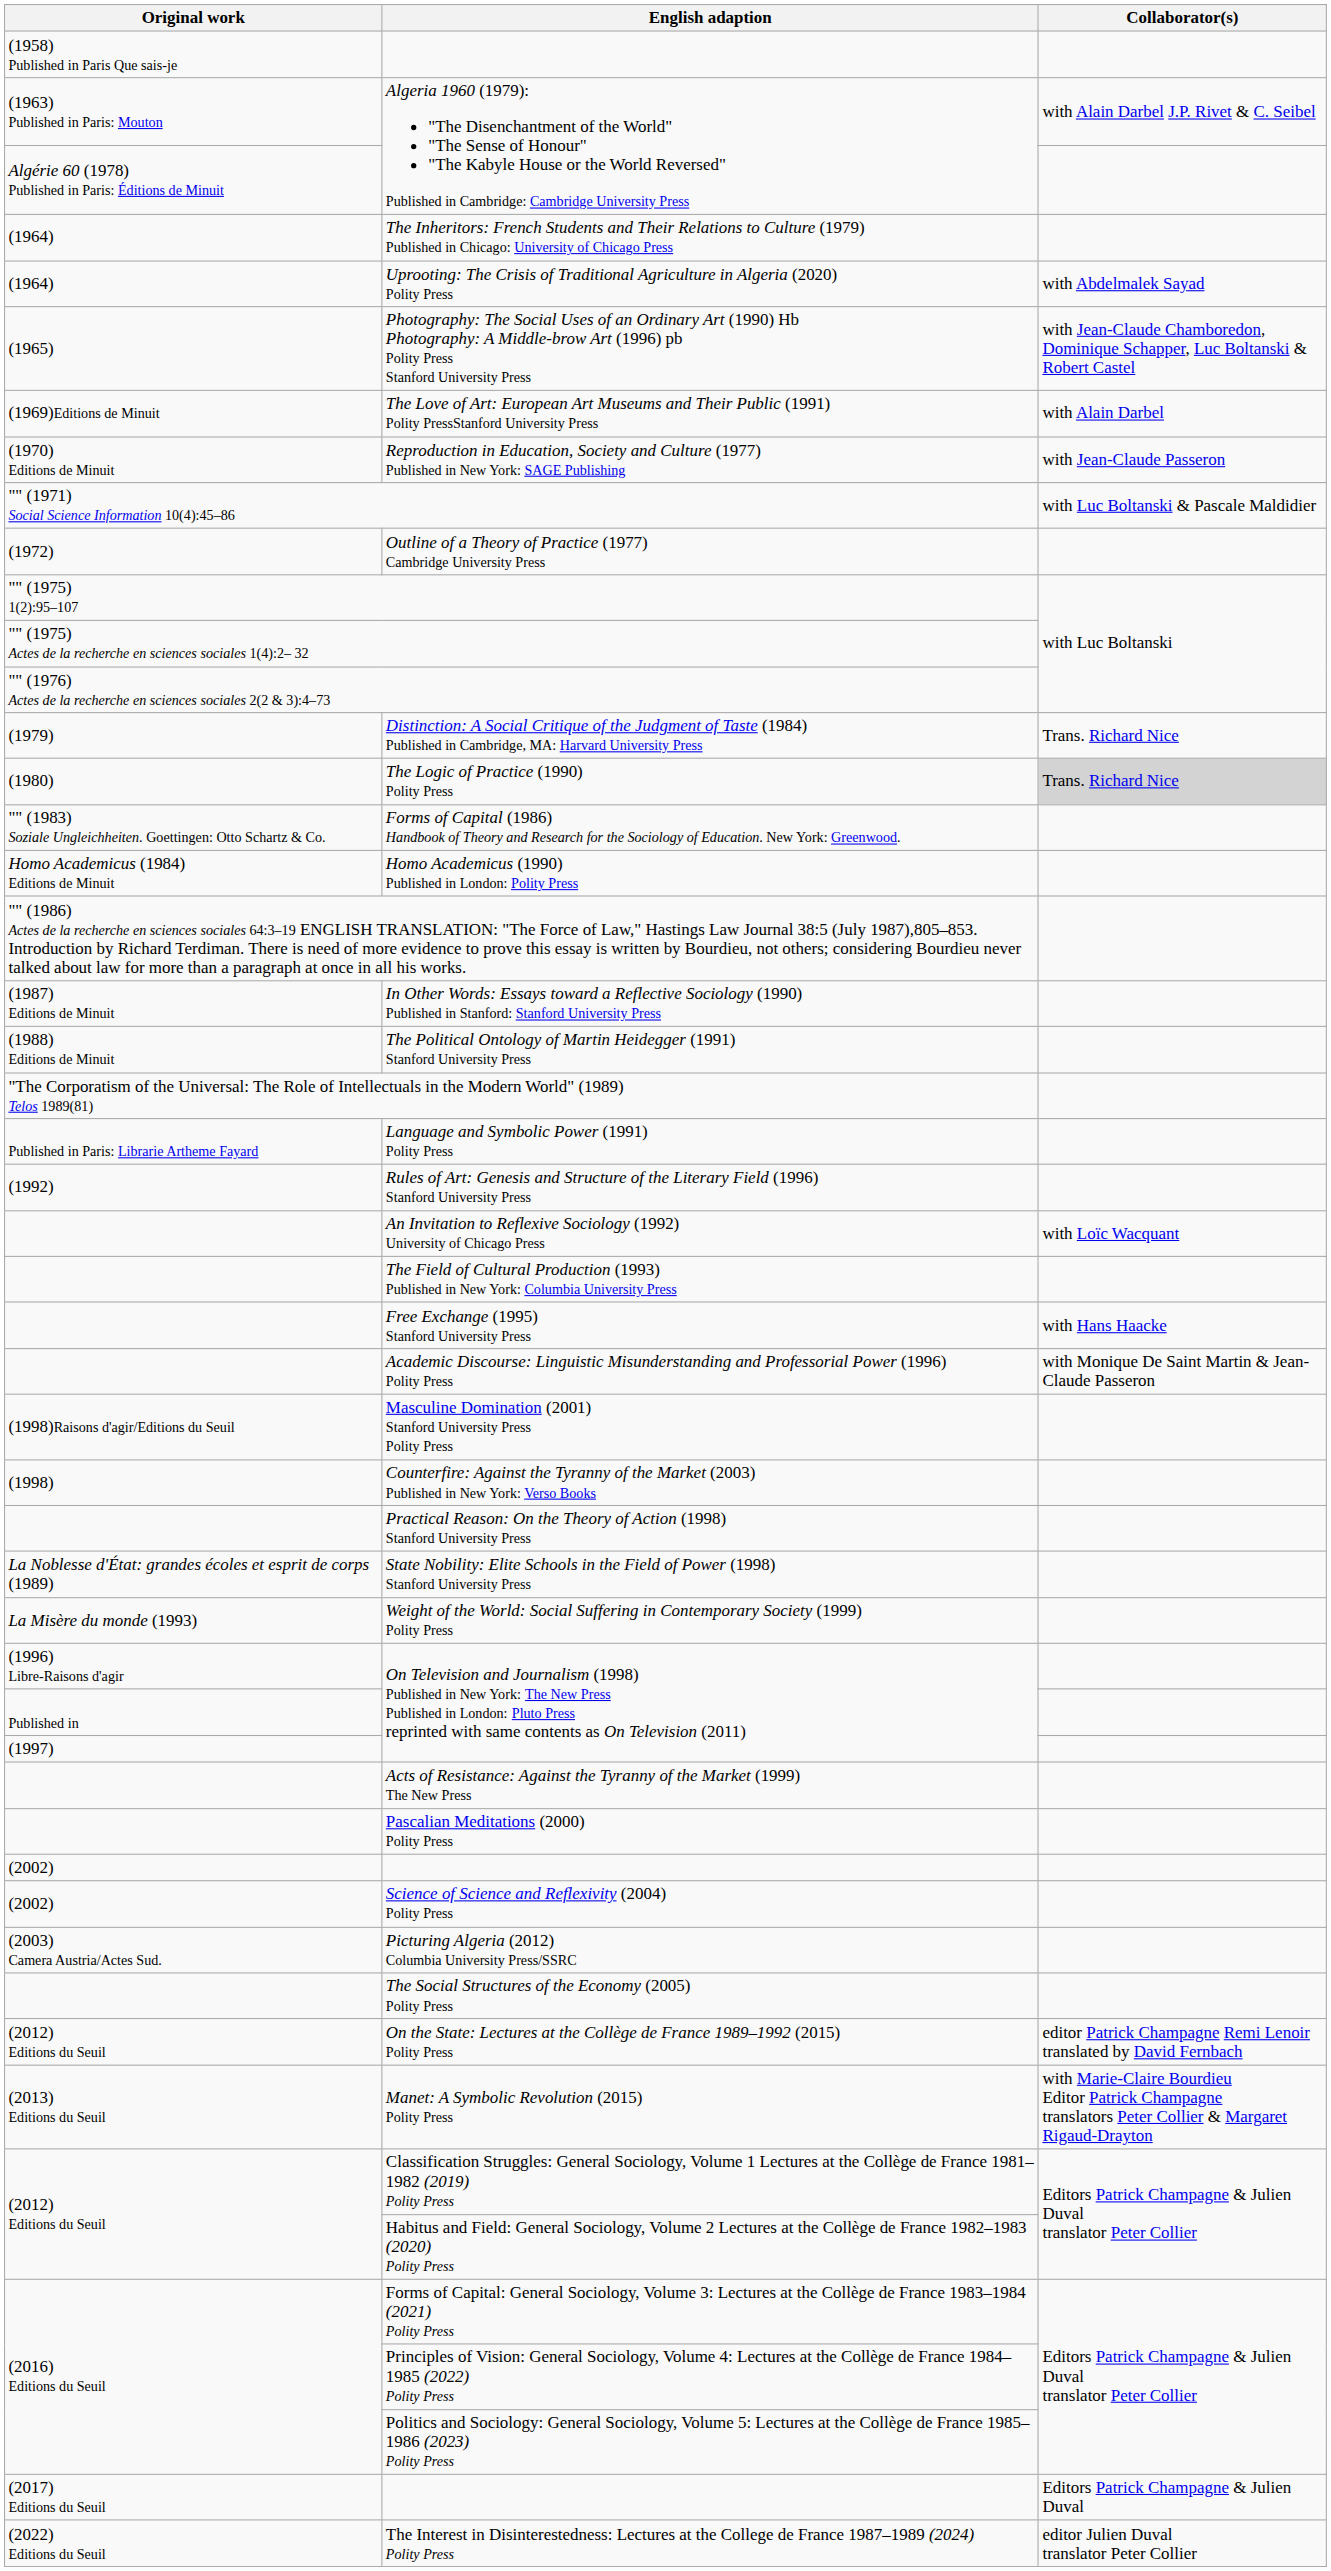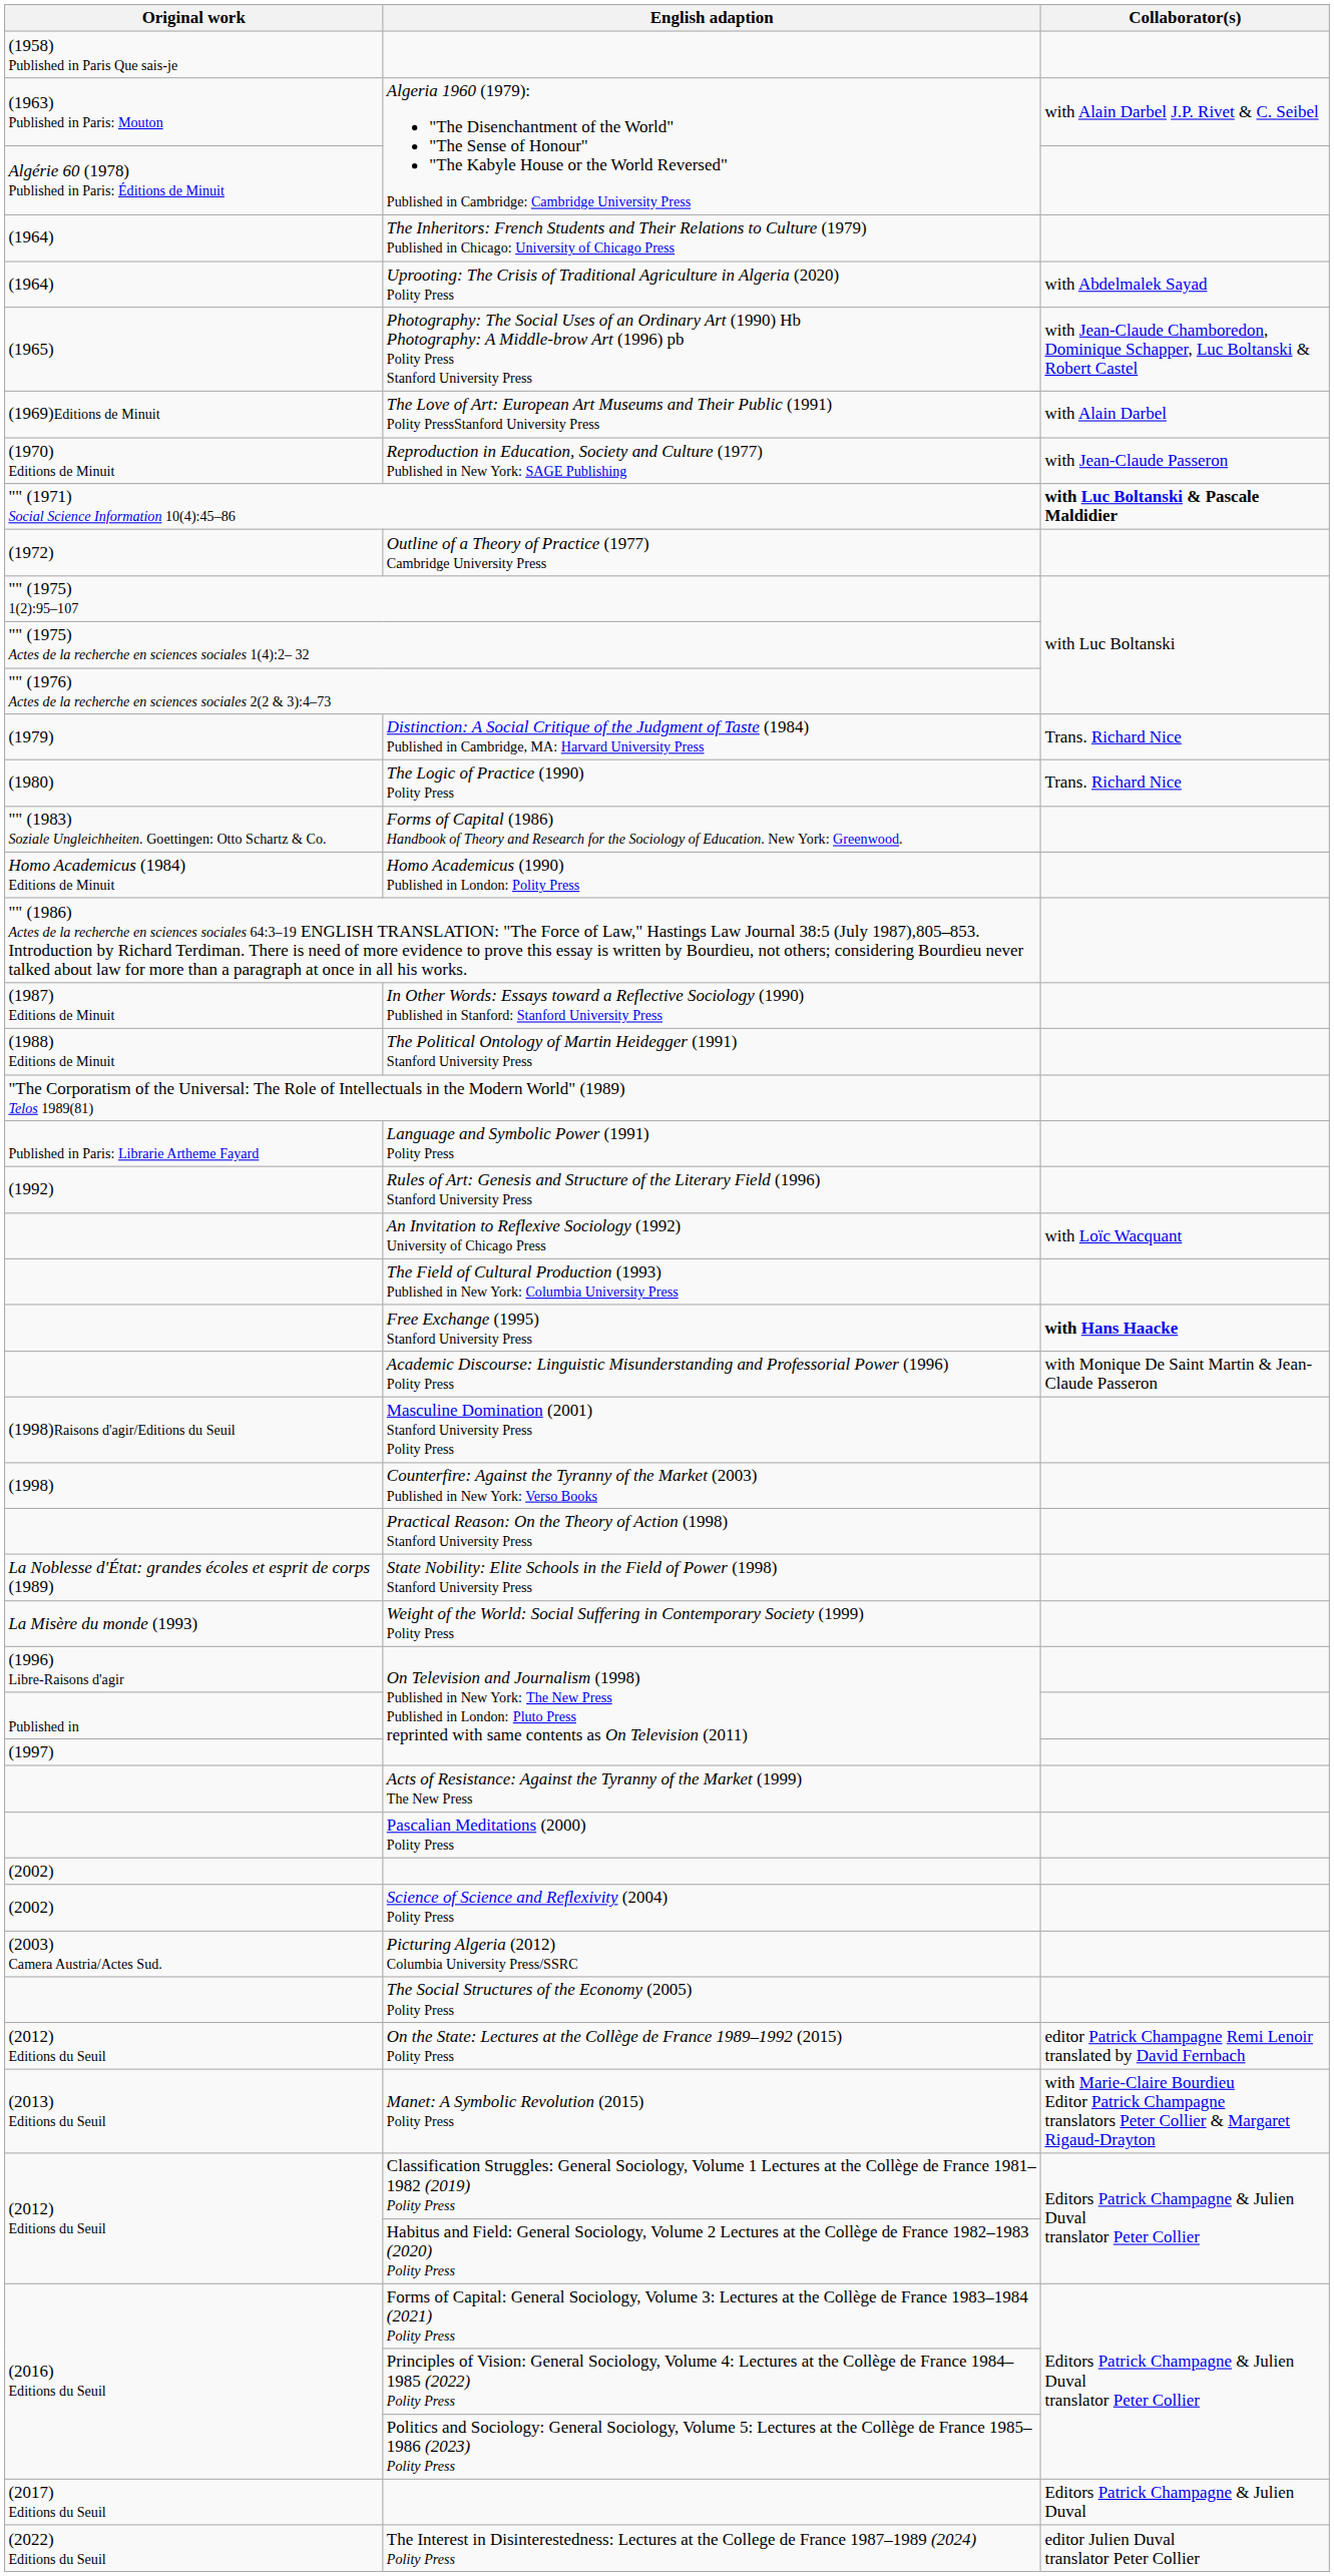"" (1971) Social Science Information 10(4):45–86 | Collaborator(s): normal -> bold
The Logic of Practice (1990) Polity Press | Collaborator(s): lightgrey background -> no background
Free Exchange (1995) Stanford University Press | Collaborator(s): normal -> bold
